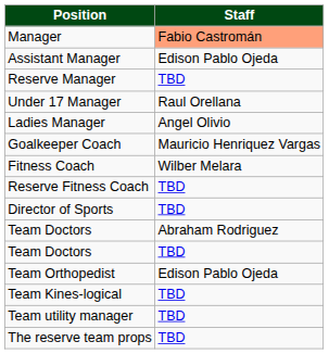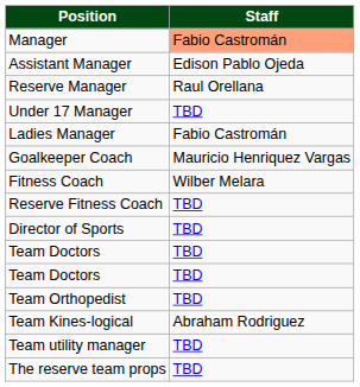row 4 | Staff: TBD -> Raul Orellana
row 5 | Staff: Raul Orellana -> TBD
row 6 | Staff: Angel Olivio -> Fabio Castromán
row 11 | Staff: Abraham Rodriguez -> TBD
row 13 | Staff: Edison Pablo Ojeda -> TBD
row 14 | Staff: TBD -> Abraham Rodriguez
